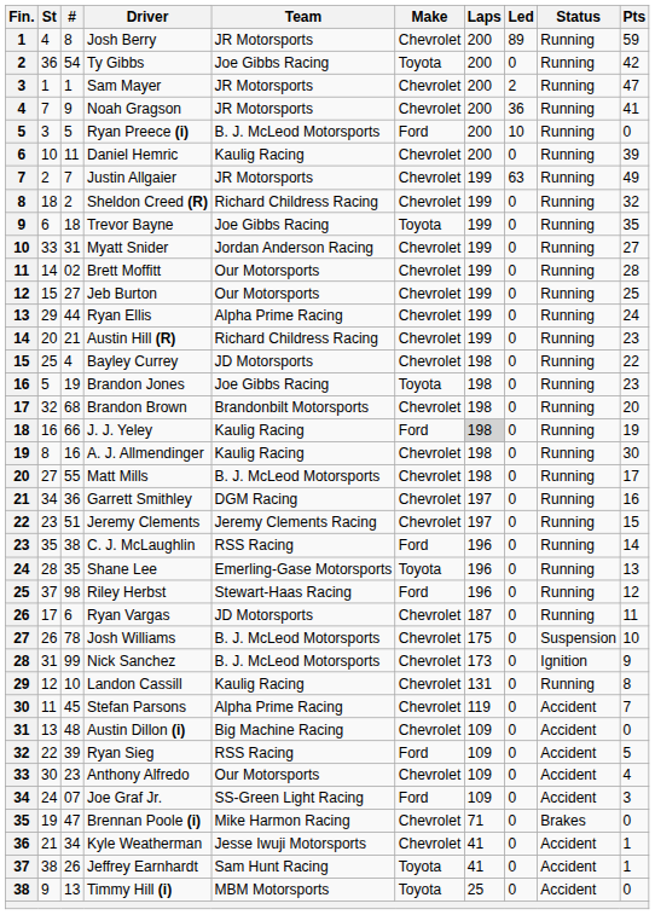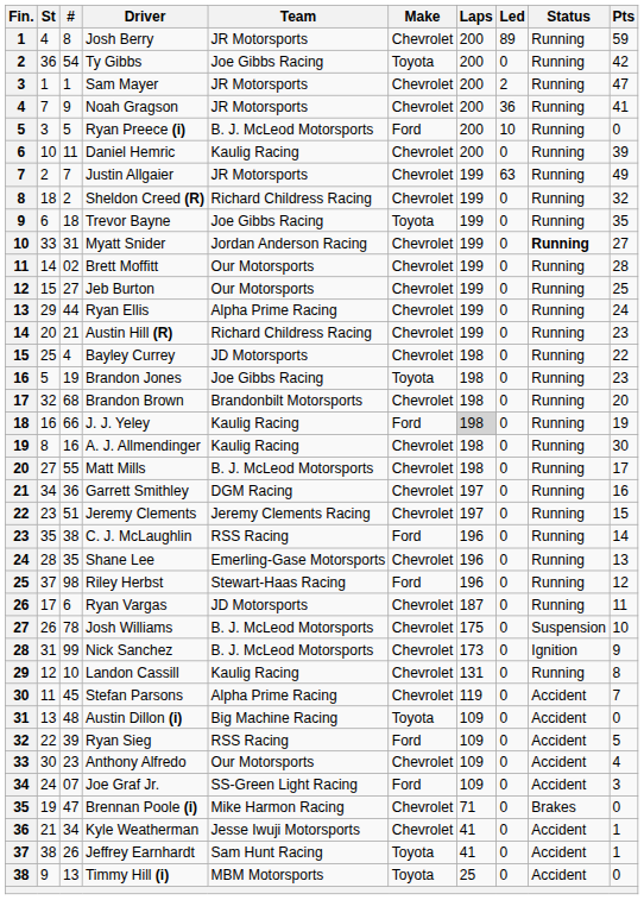Myatt Snider | Status: normal -> bold
Shane Lee | Make: Toyota -> Chevrolet
Austin Dillon (i) | Make: Chevrolet -> Toyota
